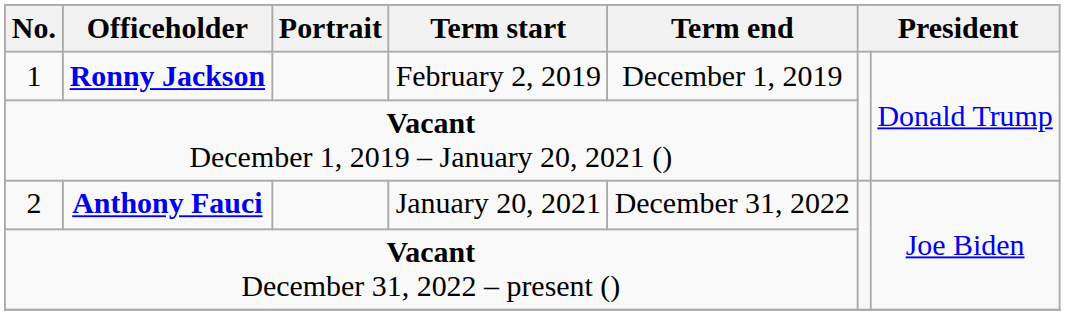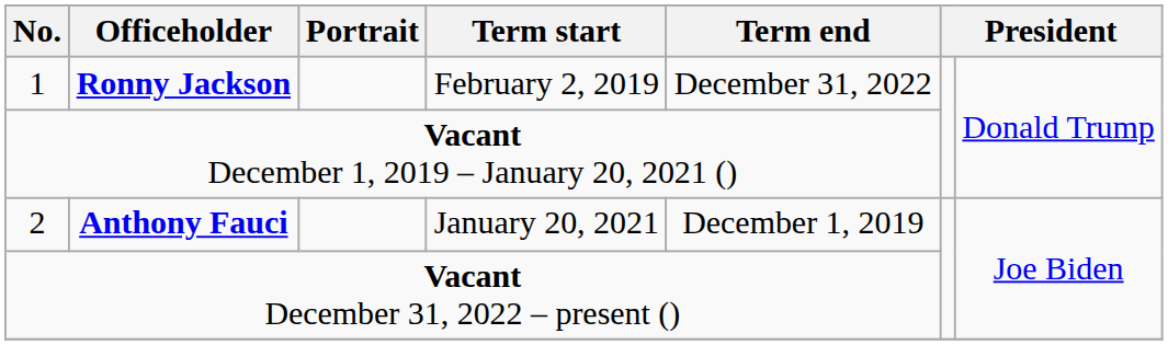1 | Term end: December 1, 2019 -> December 31, 2022
2 | Term end: December 31, 2022 -> December 1, 2019
